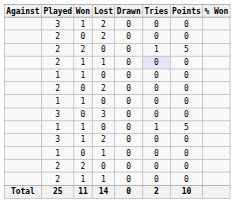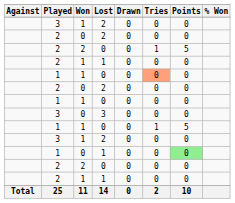row 5 | Tries: lavender background -> no background
row 6 | Tries: no background -> lightsalmon background
row 12 | Points: no background -> lightgreen background
